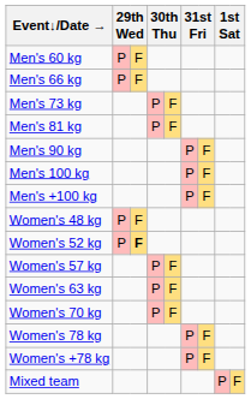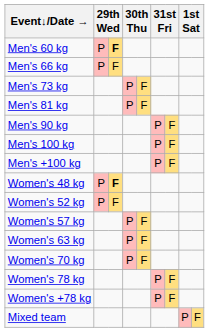Men's 60 kg | column 3: normal -> bold
Women's 48 kg | column 3: normal -> bold
Women's 52 kg | column 3: bold -> normal
